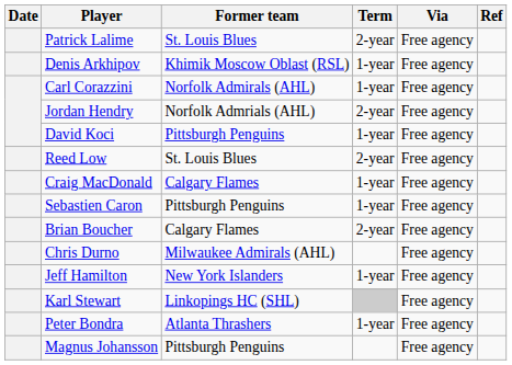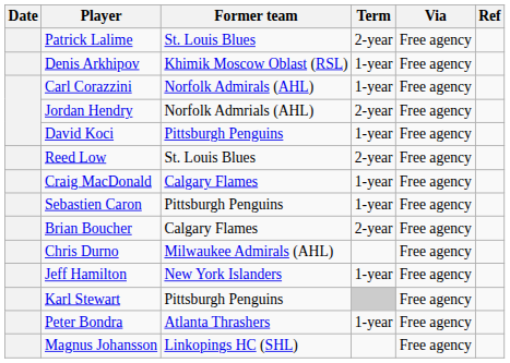Karl Stewart | Former team: Linkopings HC (SHL) -> Pittsburgh Penguins
Magnus Johansson | Former team: Pittsburgh Penguins -> Linkopings HC (SHL)
